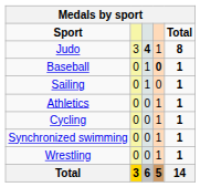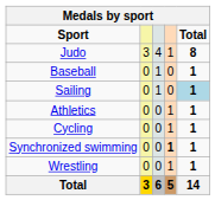Judo | column 3: bold -> normal
Baseball | column 4: bold -> normal
Sailing | Total: no background -> lightblue background
Synchronized swimming | column 4: normal -> bold
